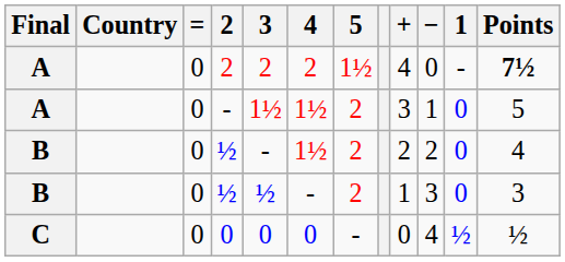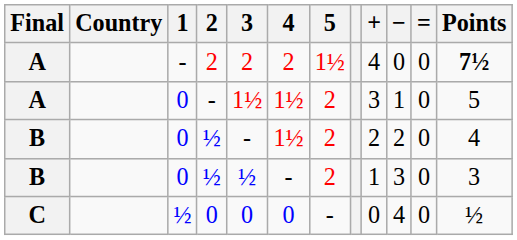columns swapped: 1 <-> =
